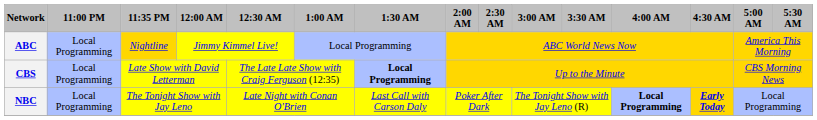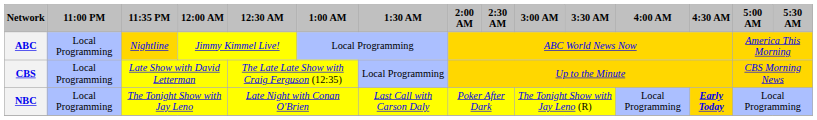CBS | 1:30 AM: bold -> normal
NBC | 4:00 AM: bold -> normal
